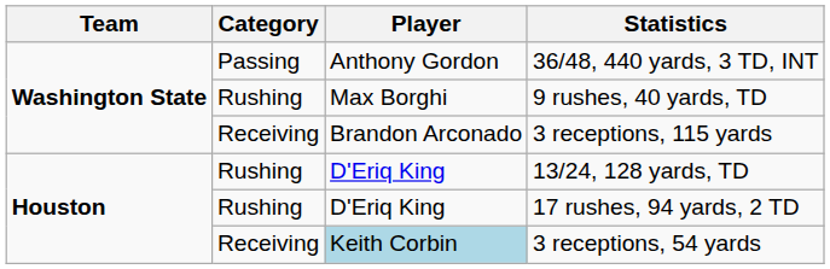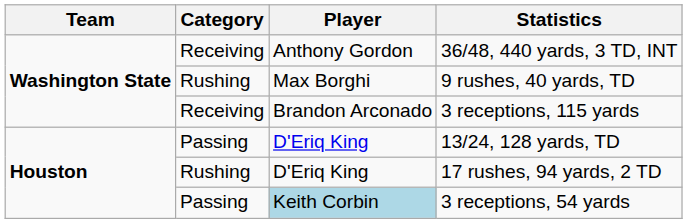36/48, 440 yards, 3 TD, INT | Category: Passing -> Receiving
13/24, 128 yards, TD | Category: Rushing -> Passing
3 receptions, 54 yards | Category: Receiving -> Passing
